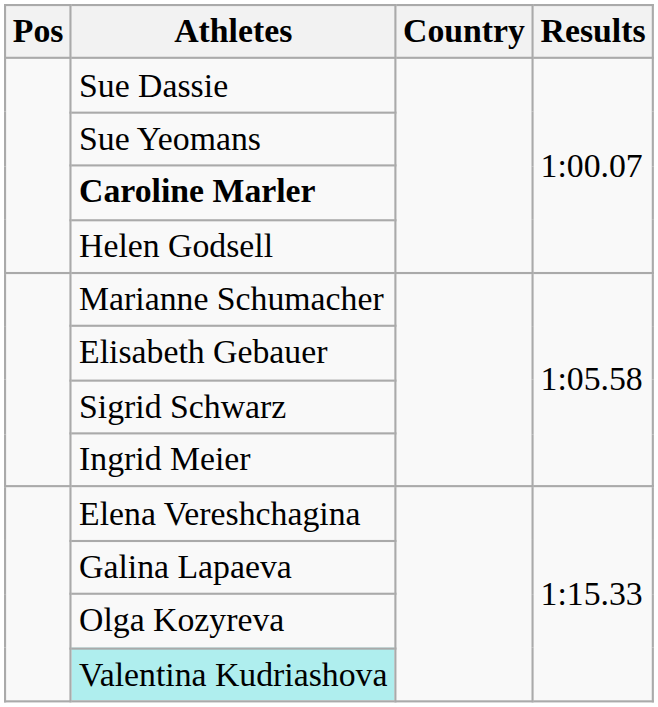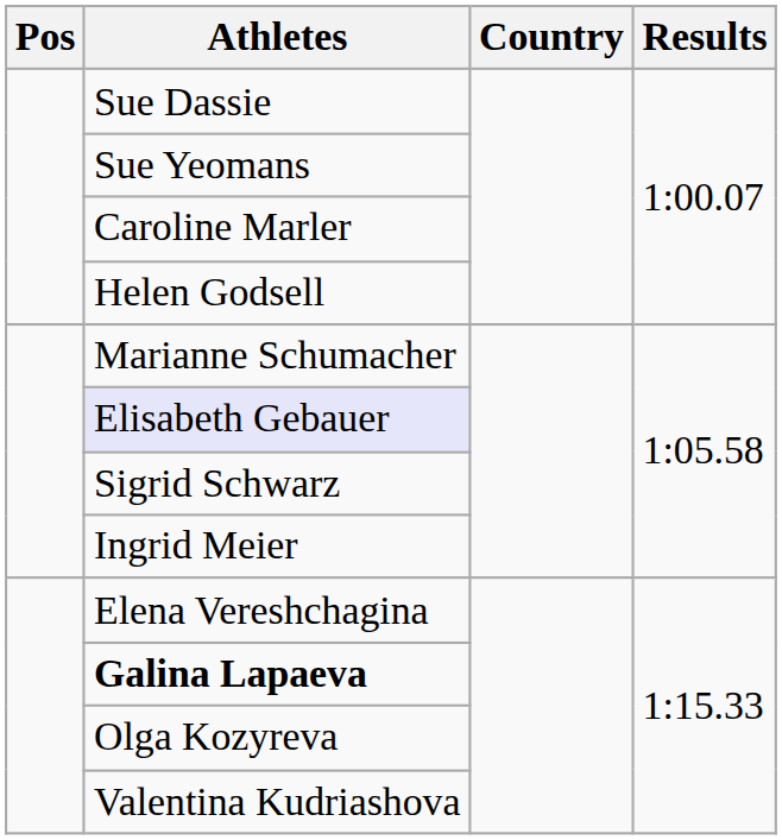Caroline Marler | Athletes: bold -> normal
Elisabeth Gebauer | Athletes: no background -> lavender background
Galina Lapaeva | Athletes: normal -> bold
Valentina Kudriashova | Athletes: paleturquoise background -> no background
